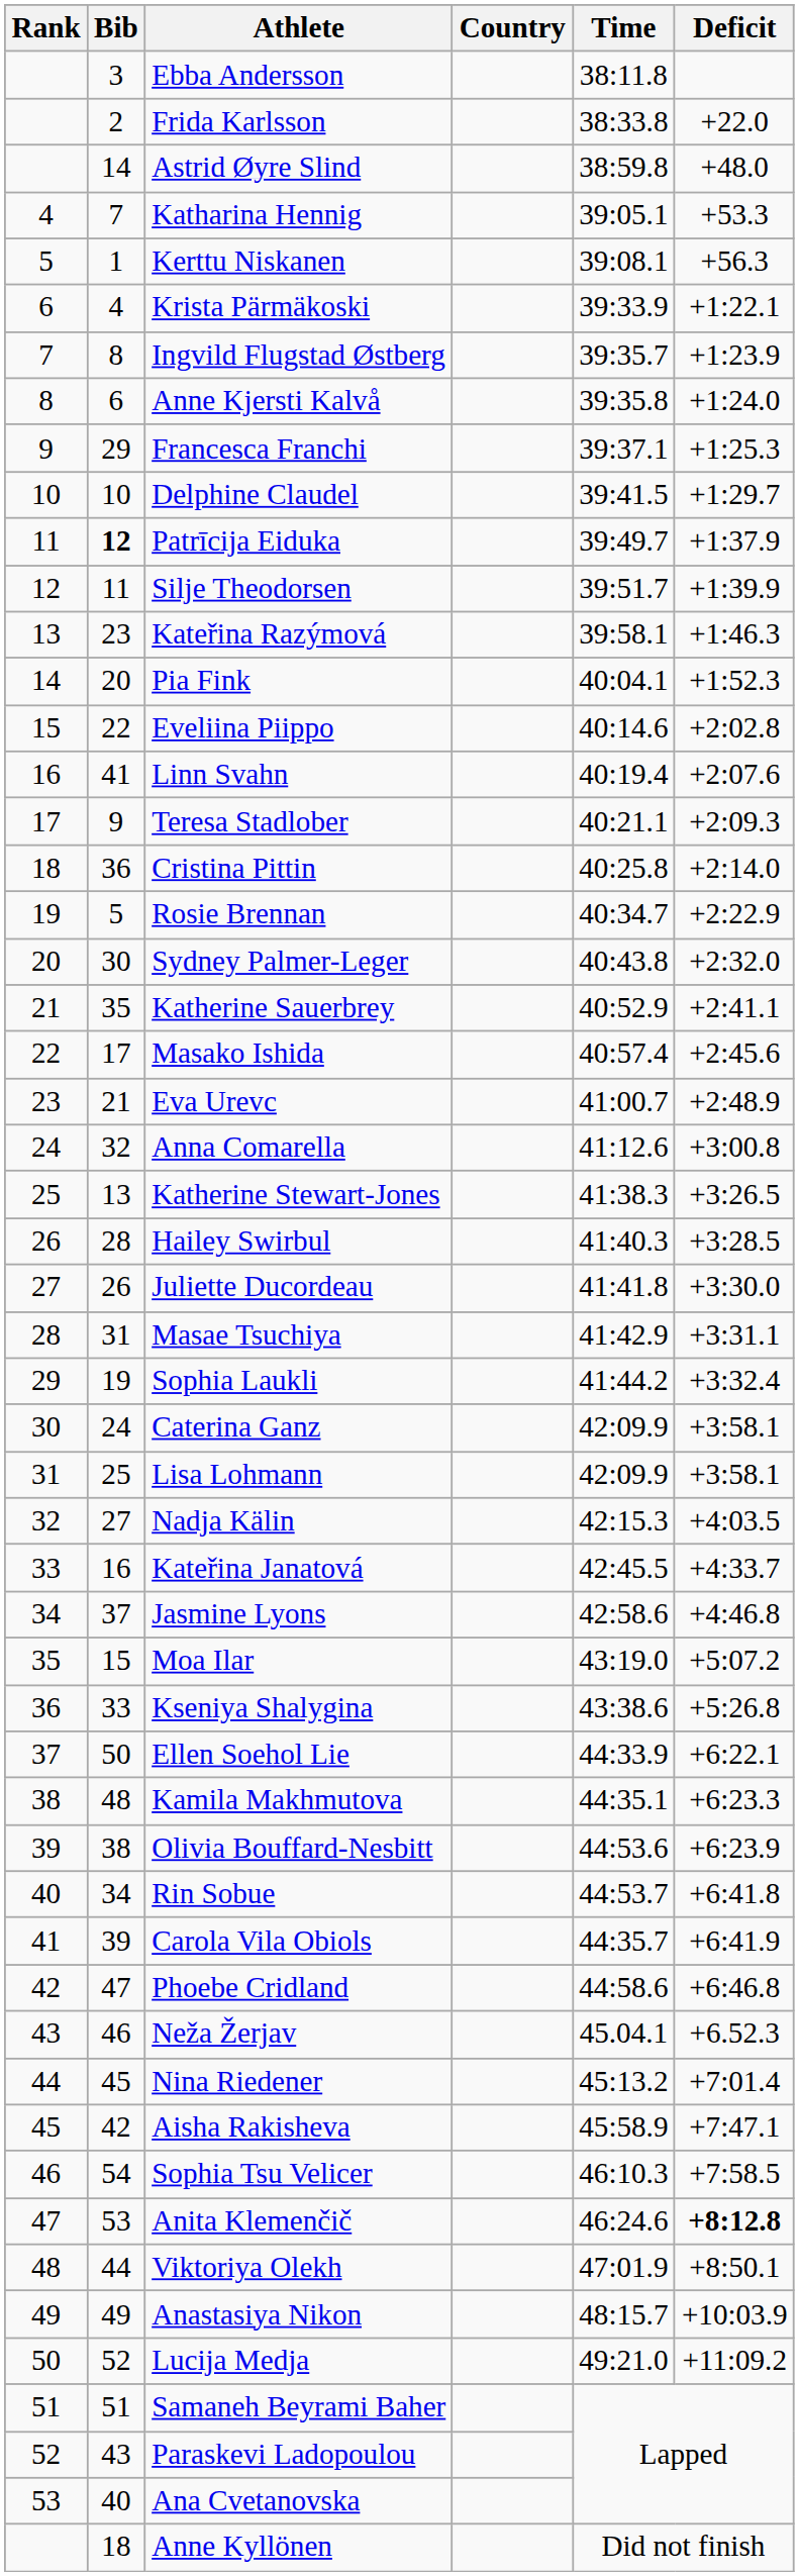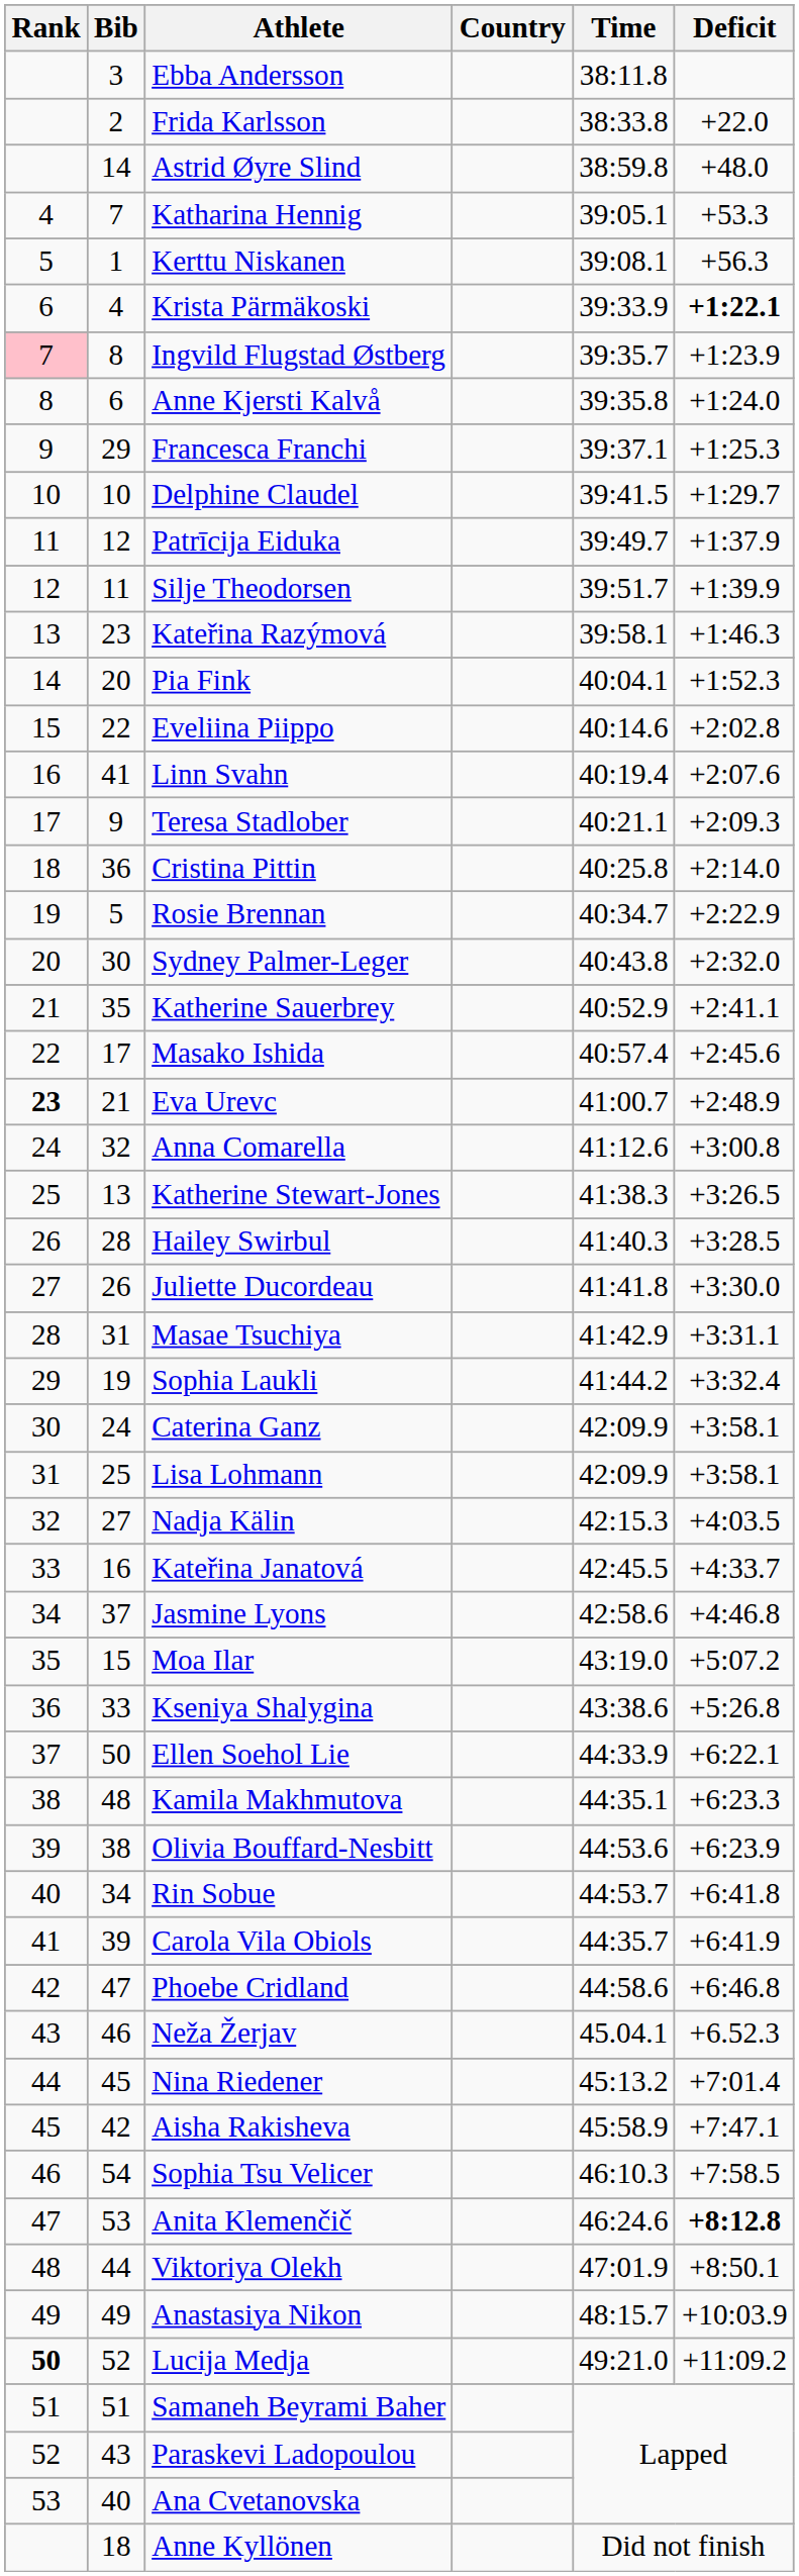Krista Pärmäkoski | Deficit: normal -> bold
Ingvild Flugstad Østberg | Rank: no background -> pink background
Patrīcija Eiduka | Bib: bold -> normal
Eva Urevc | Rank: normal -> bold
Lucija Medja | Rank: normal -> bold
